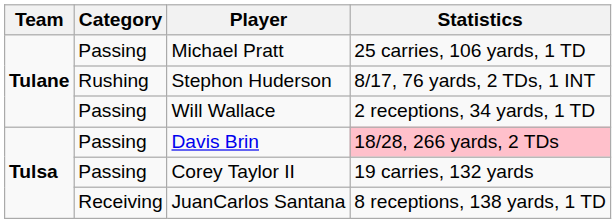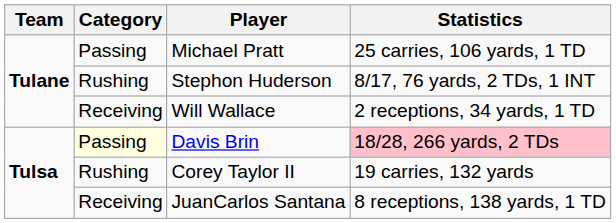Will Wallace | Category: Passing -> Receiving
Davis Brin | Category: no background -> lightyellow background
Corey Taylor II | Category: Passing -> Rushing
